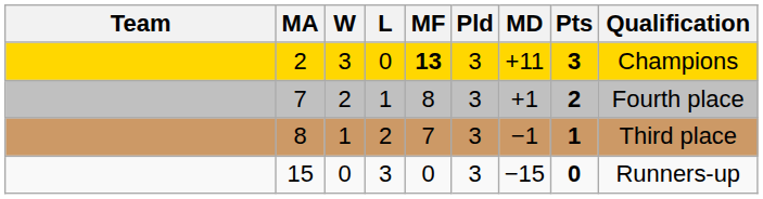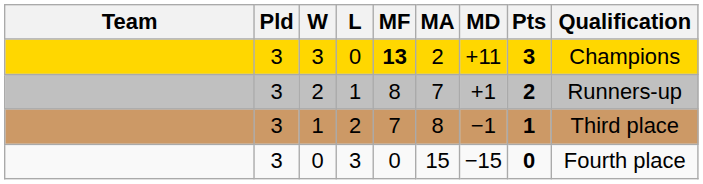columns swapped: Pld <-> MA
row 3 | Qualification: Fourth place -> Runners-up
row 5 | Qualification: Runners-up -> Fourth place
